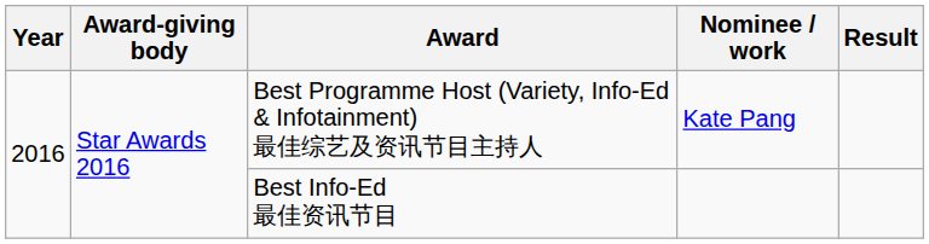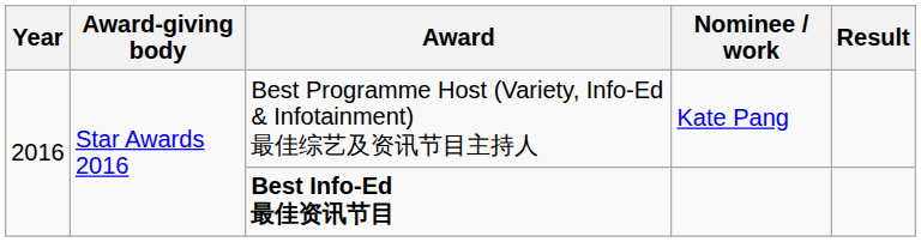Best Info-Ed 最佳资讯节目 | Award: normal -> bold
